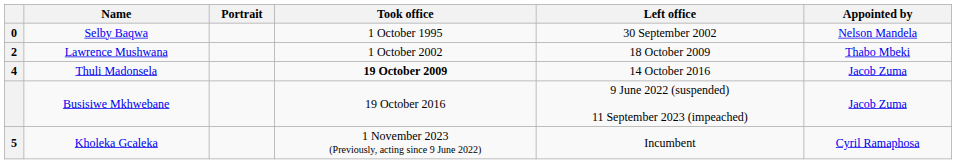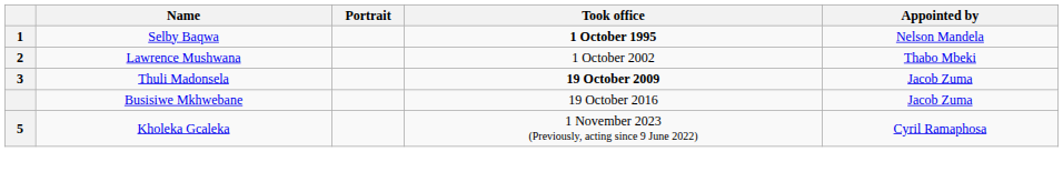- column: Left office | 30 September 2002 | 18 October 2009 | 14 October 2016 | 9 June 2022 (suspended) 11 September 2023 (impeached) | Incumbent
Selby Baqwa | column 1: 0 -> 1
Selby Baqwa | Took office: normal -> bold
Thuli Madonsela | column 1: 4 -> 3
